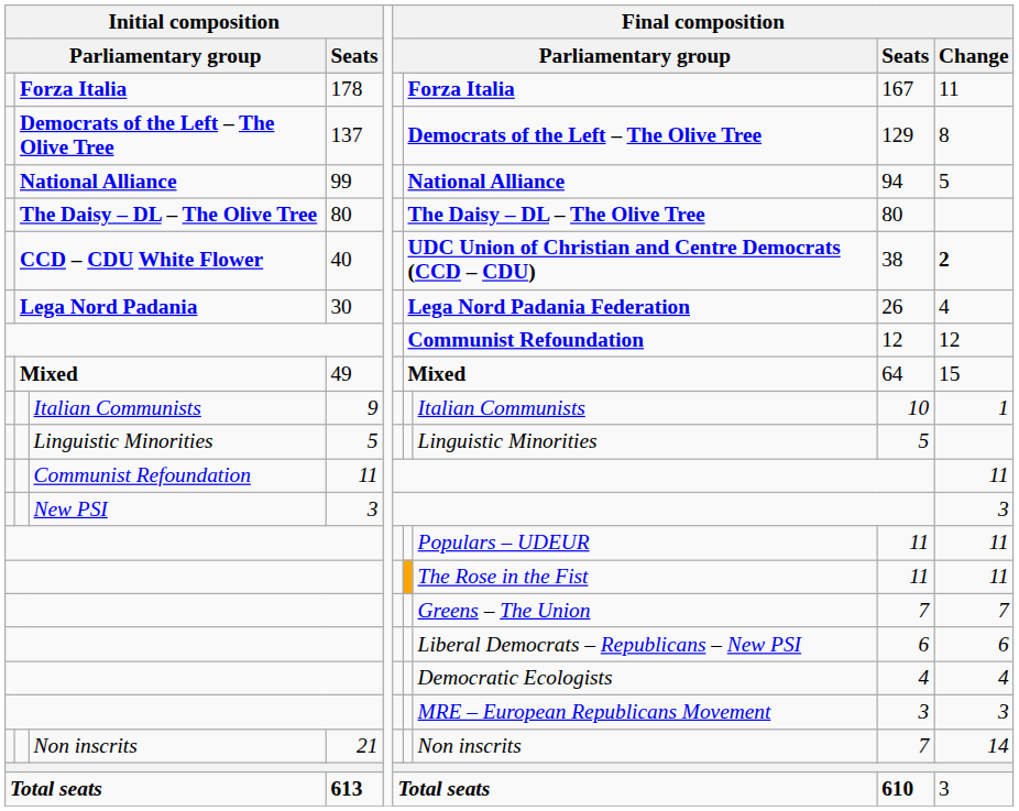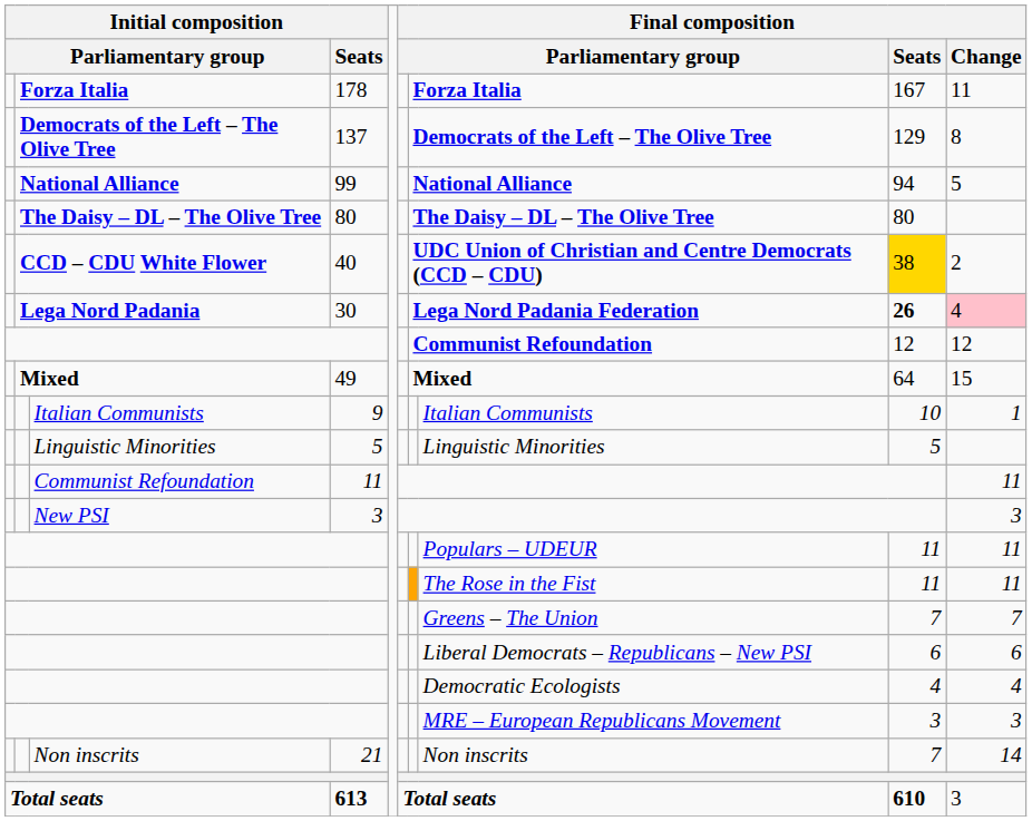CCD – CDU White Flower | Final composition / Seats: no background -> gold background
CCD – CDU White Flower | Final composition / Change: bold -> normal
Lega Nord Padania | Final composition / Seats: normal -> bold
Lega Nord Padania | Final composition / Change: no background -> pink background
